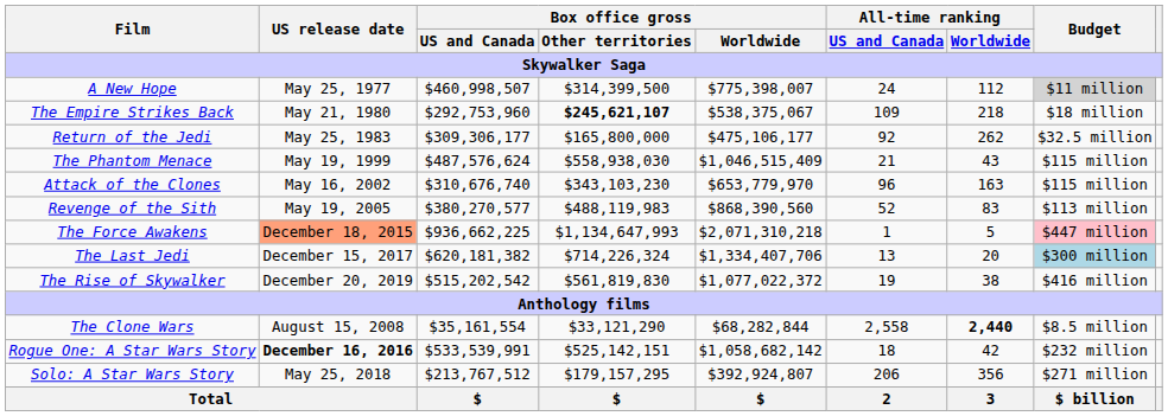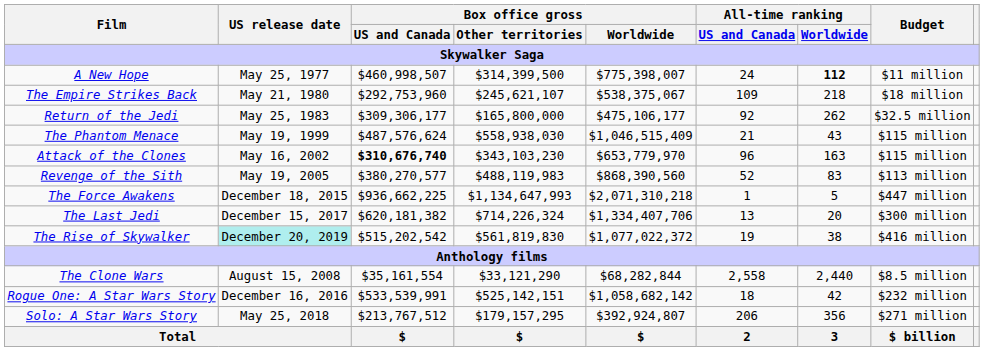A New Hope | All-time ranking / Worldwide: normal -> bold
A New Hope | Budget: lightgrey background -> no background
The Empire Strikes Back | Box office gross / Other territories: bold -> normal
Attack of the Clones | Box office gross / US and Canada: normal -> bold
The Force Awakens | US release date: lightsalmon background -> no background
The Force Awakens | Budget: pink background -> no background
The Last Jedi | Budget: lightblue background -> no background
The Rise of Skywalker | US release date: no background -> paleturquoise background
The Clone Wars | All-time ranking / Worldwide: bold -> normal
Rogue One: A Star Wars Story | US release date: bold -> normal
